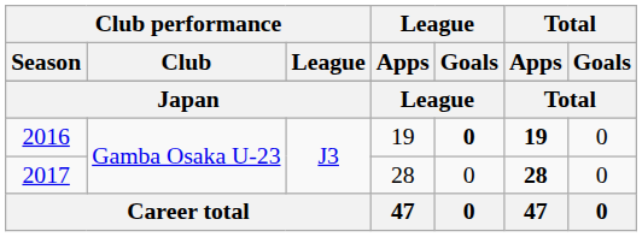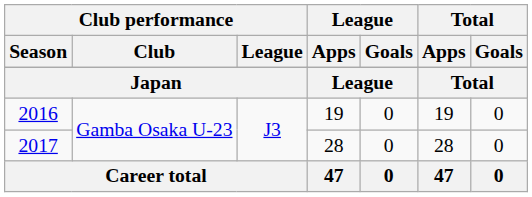2016 | League / Goals: bold -> normal
2016 | Total / Apps: bold -> normal
2017 | Total / Apps: bold -> normal
